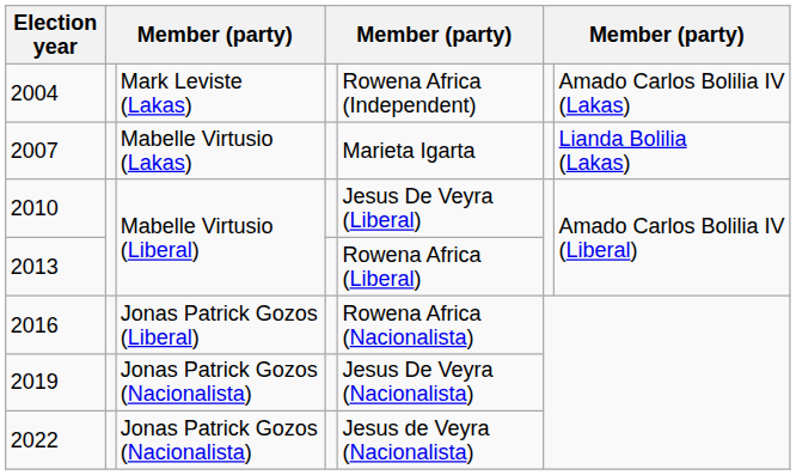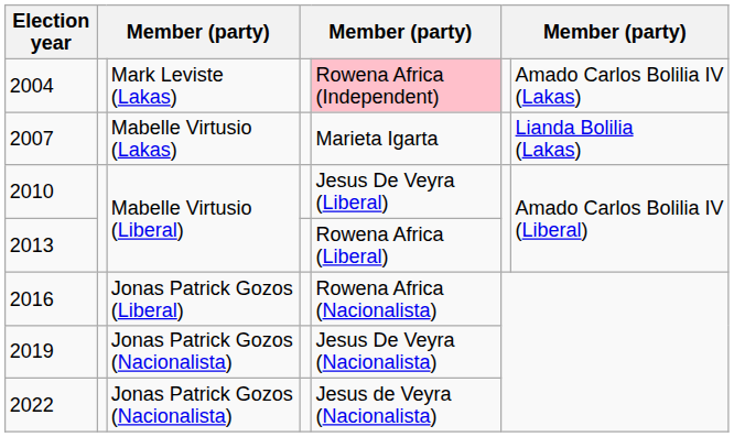2004 | column 5: no background -> pink background
